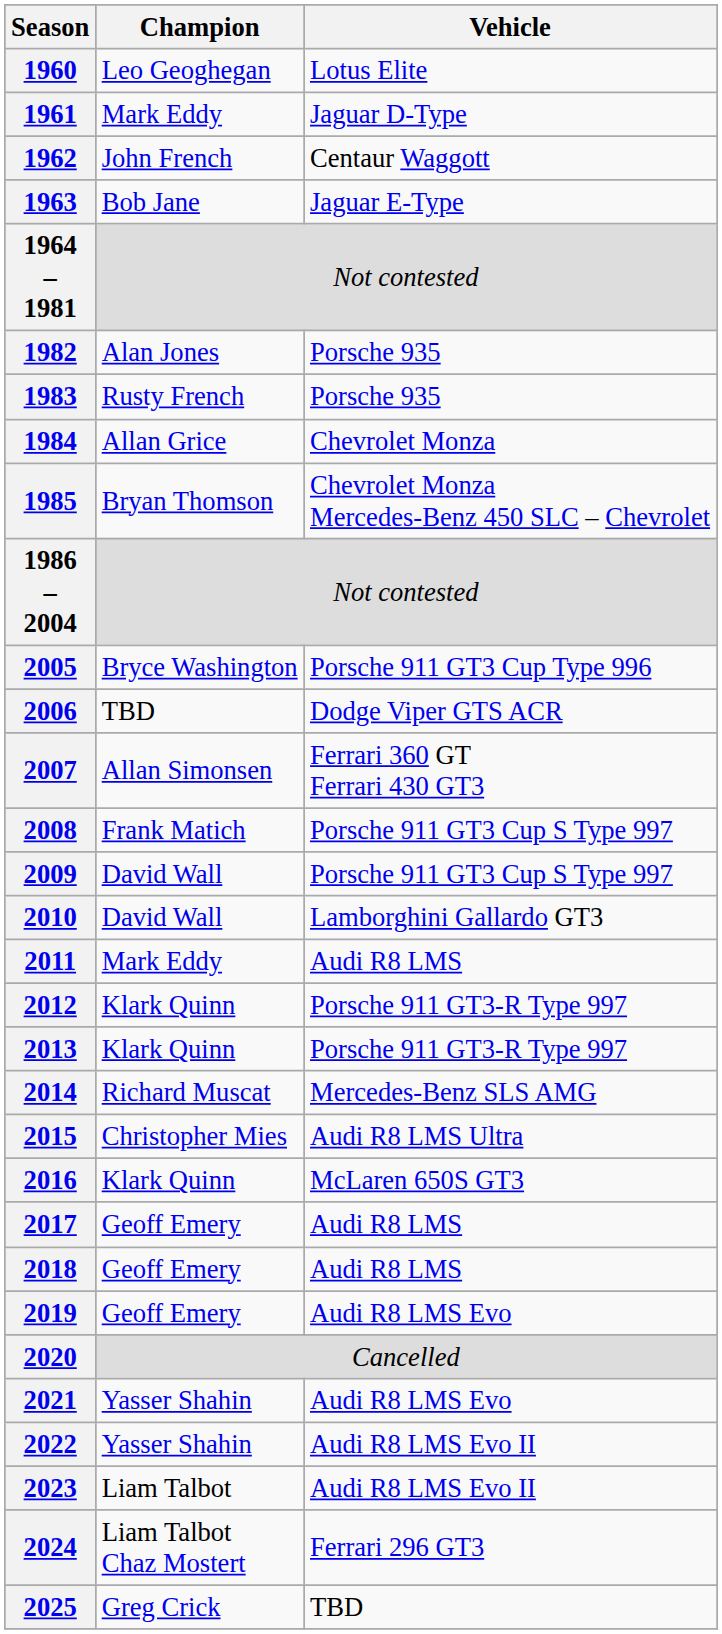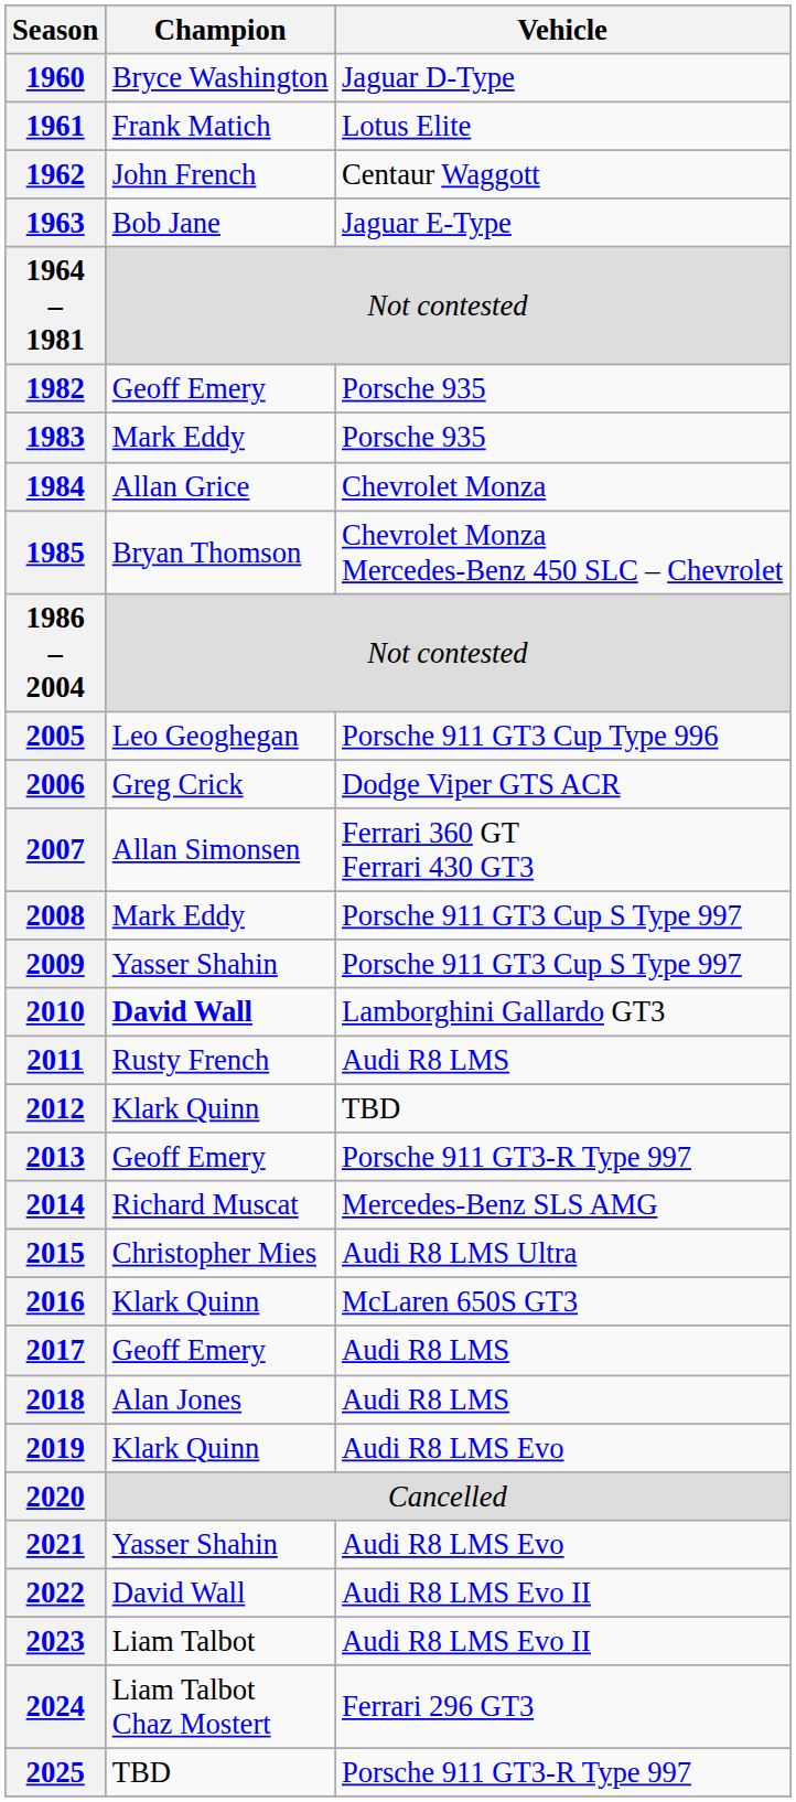1960 | Champion: Leo Geoghegan -> Bryce Washington
1960 | Vehicle: Lotus Elite -> Jaguar D-Type
1961 | Champion: Mark Eddy -> Frank Matich
1961 | Vehicle: Jaguar D-Type -> Lotus Elite
1982 | Champion: Alan Jones -> Geoff Emery
1983 | Champion: Rusty French -> Mark Eddy
2005 | Champion: Bryce Washington -> Leo Geoghegan
2006 | Champion: TBD -> Greg Crick
2008 | Champion: Frank Matich -> Mark Eddy
2009 | Champion: David Wall -> Yasser Shahin
2010 | Champion: normal -> bold
2011 | Champion: Mark Eddy -> Rusty French
2012 | Vehicle: Porsche 911 GT3-R Type 997 -> TBD
2013 | Champion: Klark Quinn -> Geoff Emery
2018 | Champion: Geoff Emery -> Alan Jones
2019 | Champion: Geoff Emery -> Klark Quinn
2022 | Champion: Yasser Shahin -> David Wall
2025 | Champion: Greg Crick -> TBD
2025 | Vehicle: TBD -> Porsche 911 GT3-R Type 997
